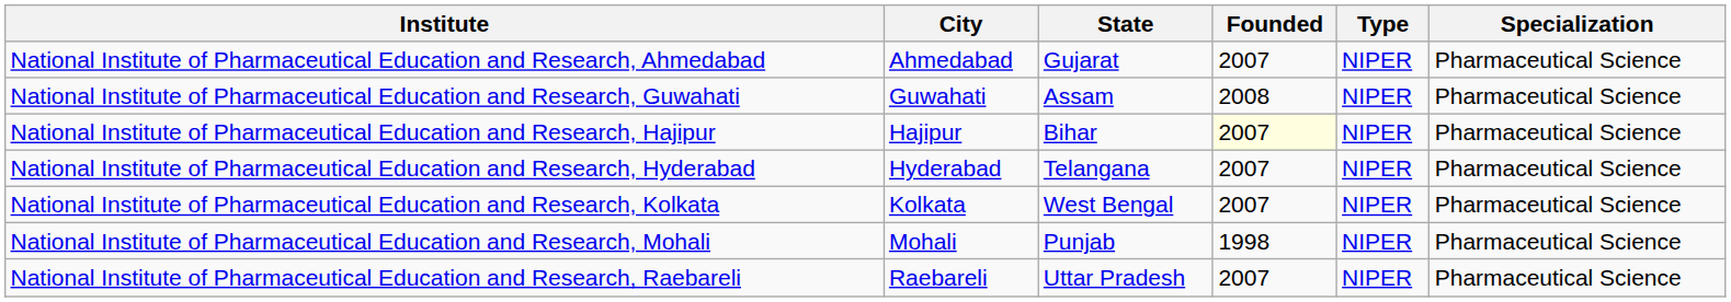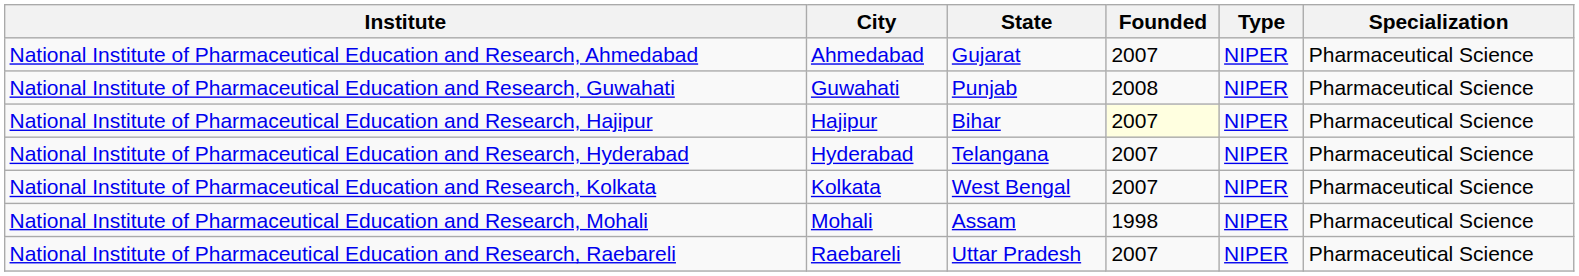row 3 | State: Assam -> Punjab
row 7 | State: Punjab -> Assam
